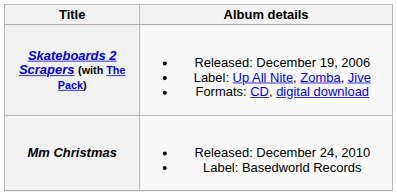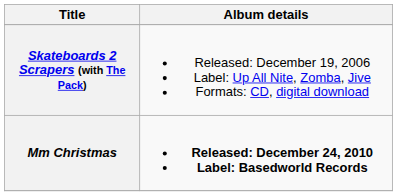Mm Christmas | Album details: normal -> bold
